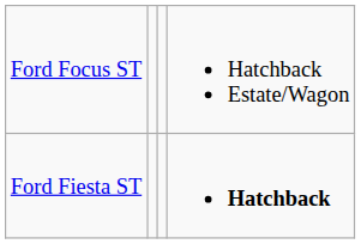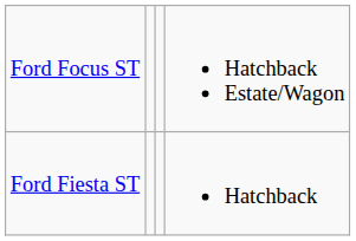Ford Fiesta ST | column 4: bold -> normal
